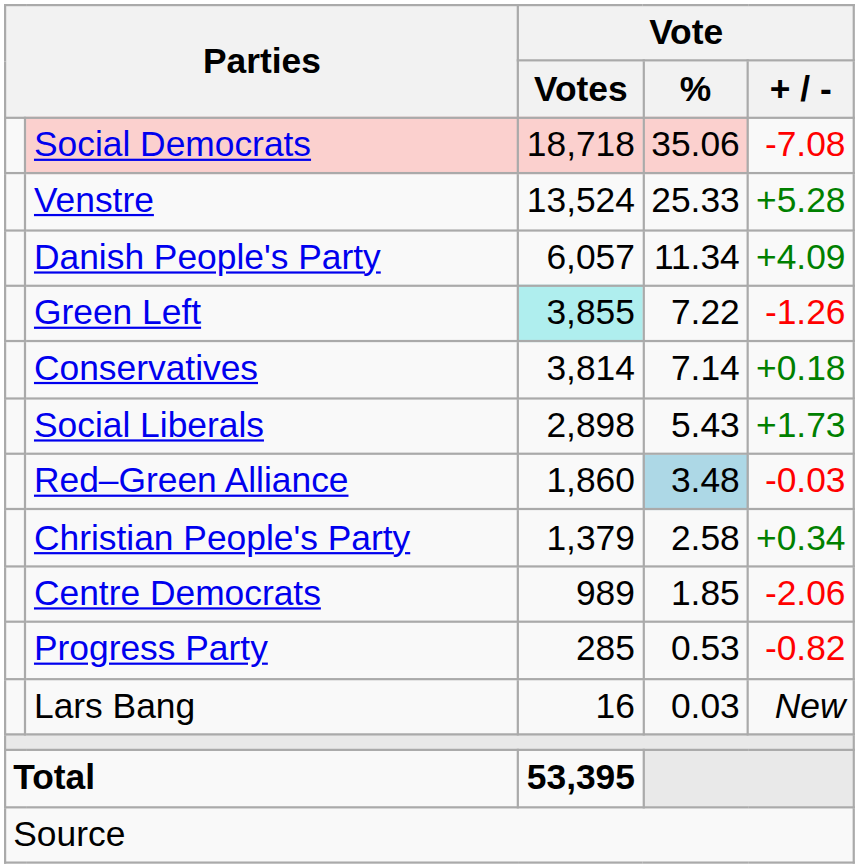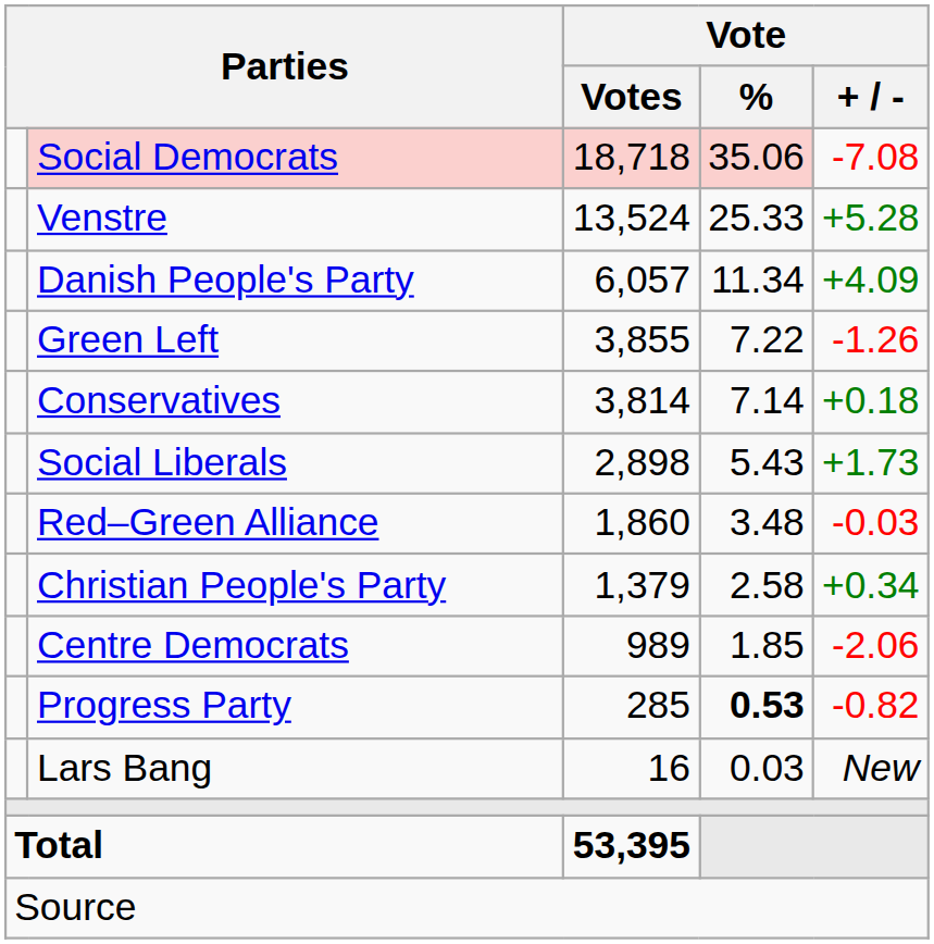Green Left | Vote / Votes: paleturquoise background -> no background
Red–Green Alliance | Vote / %: lightblue background -> no background
Progress Party | Vote / %: normal -> bold
